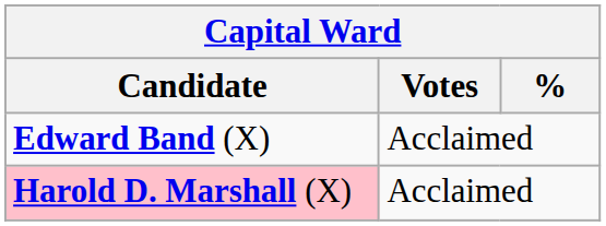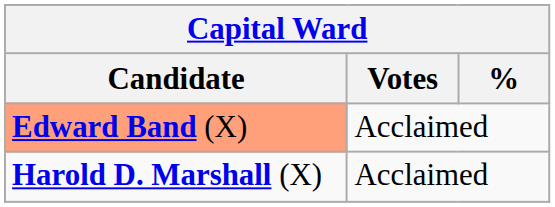Edward Band (X) | Candidate: no background -> lightsalmon background
Harold D. Marshall (X) | Candidate: pink background -> no background
